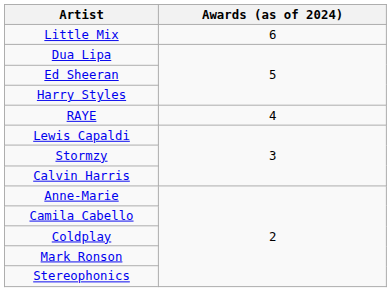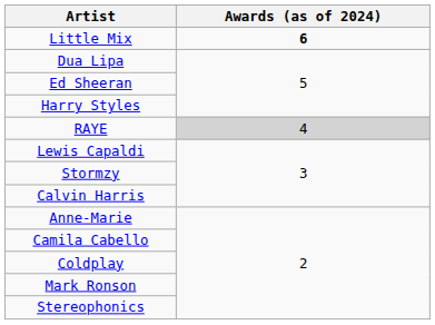Little Mix | Awards (as of 2024): normal -> bold
RAYE | Awards (as of 2024): no background -> lightgrey background
